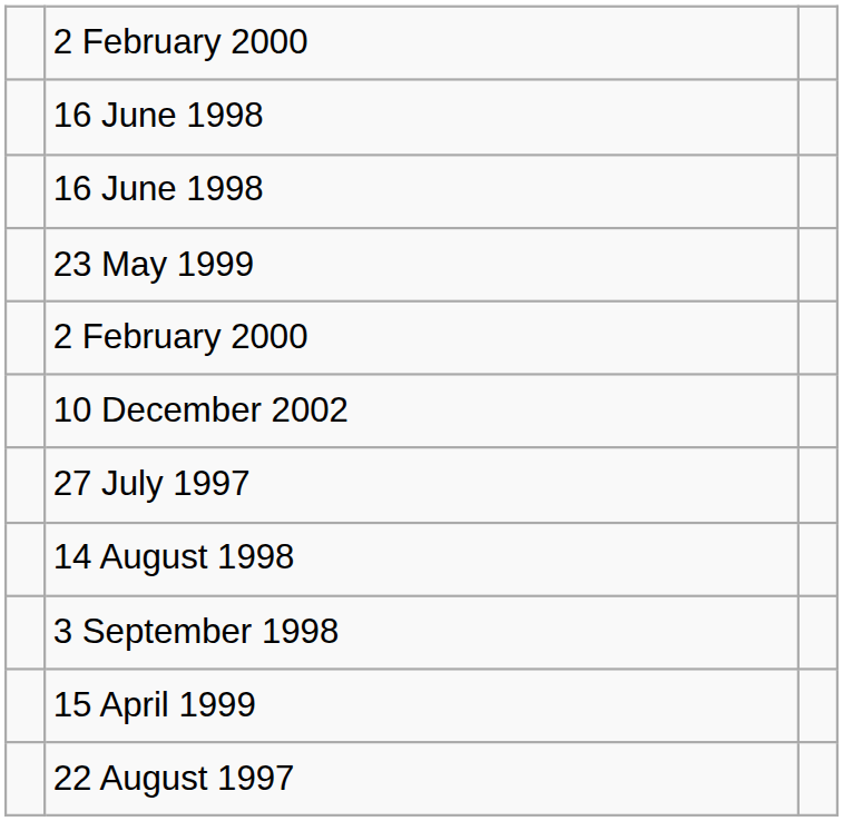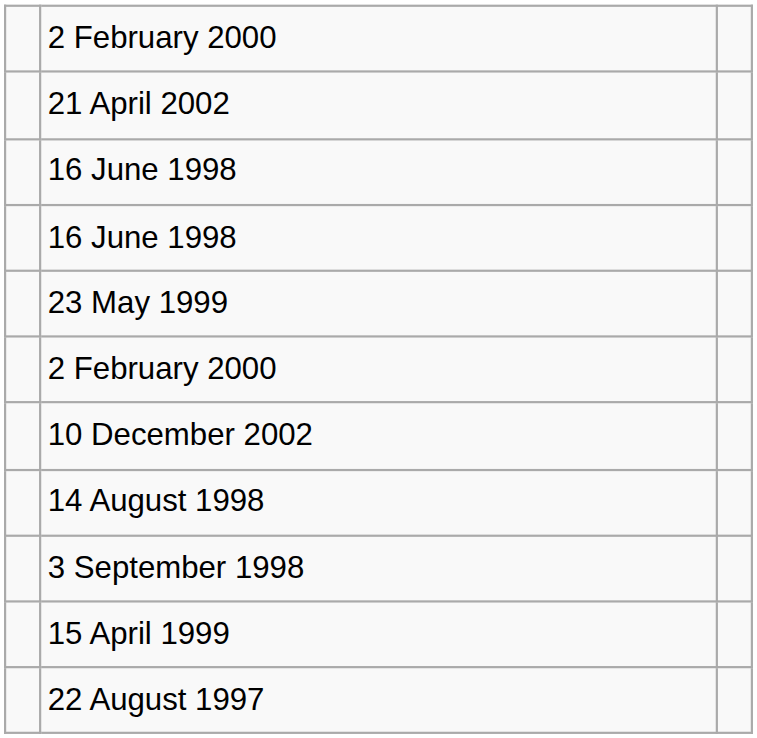+ row: 21 April 2002
- row: 27 July 1997
